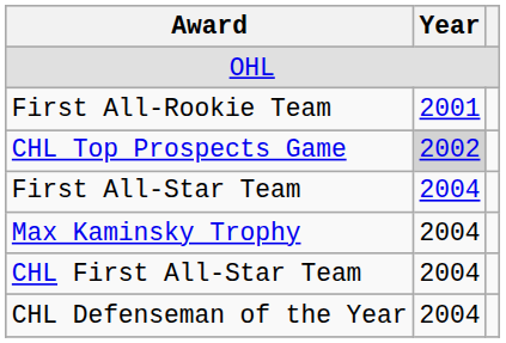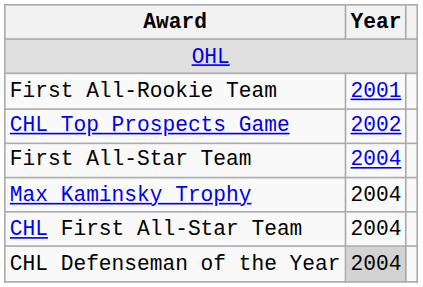CHL Top Prospects Game | Year: lightgrey background -> no background
CHL Defenseman of the Year | Year: no background -> lightgrey background
